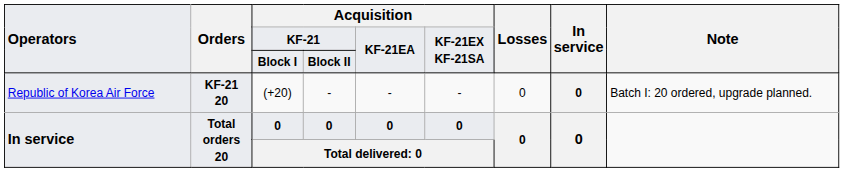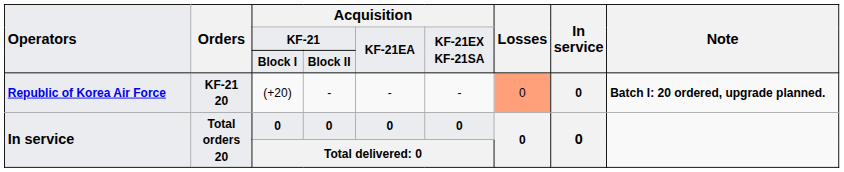(+20) | Operators: normal -> bold
(+20) | Losses: no background -> lightsalmon background
(+20) | Note: normal -> bold
